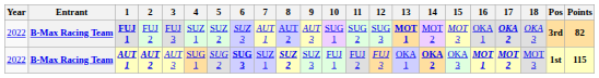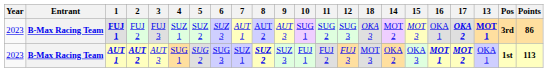columns swapped: 13 <-> 18
row 2 | Year: 2022 -> 2023
row 2 | Points: 82 -> 86
row 3 | Year: 2022 -> 2023
row 3 | 6: bold -> normal
row 3 | 14: bold -> normal
row 3 | Points: 115 -> 113
